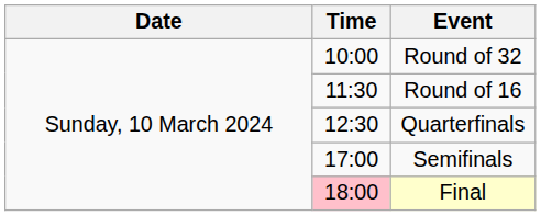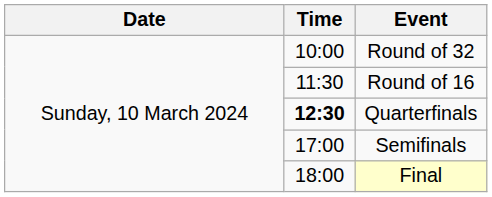Quarterfinals | Time: normal -> bold
Final | Time: pink background -> no background
